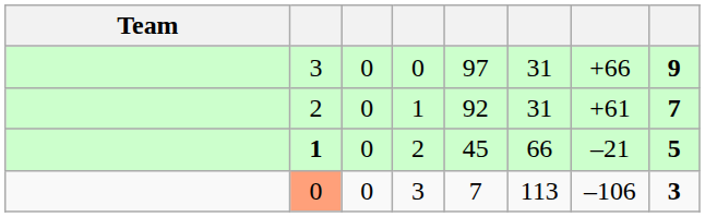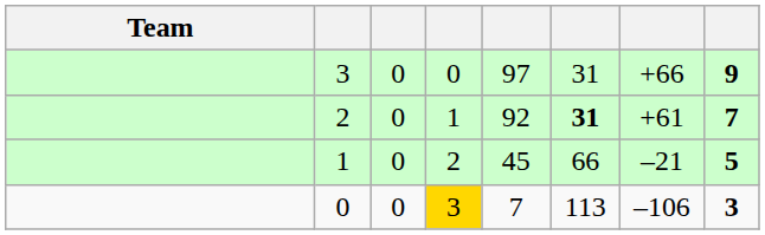row 3 | column 6: normal -> bold
row 4 | column 2: bold -> normal
row 5 | column 2: lightsalmon background -> no background
row 5 | column 4: no background -> gold background
